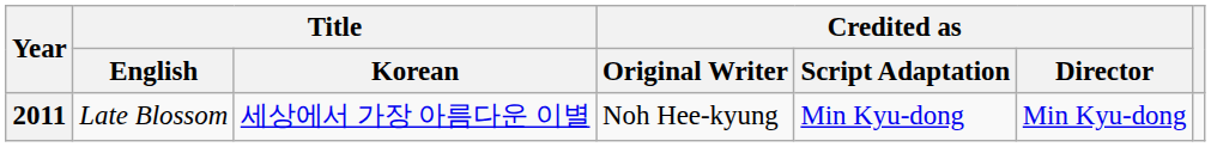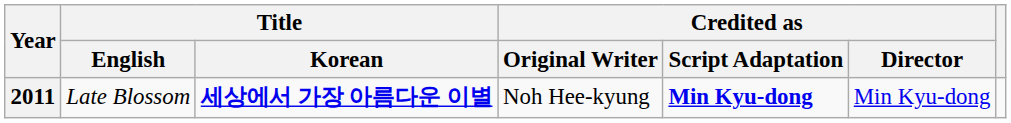2011 | Title / Korean: normal -> bold
2011 | Credited as / Script Adaptation: normal -> bold
